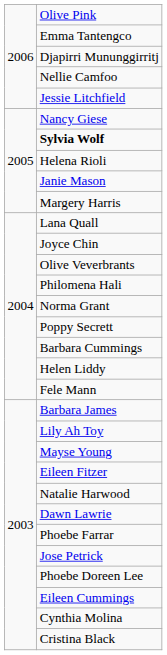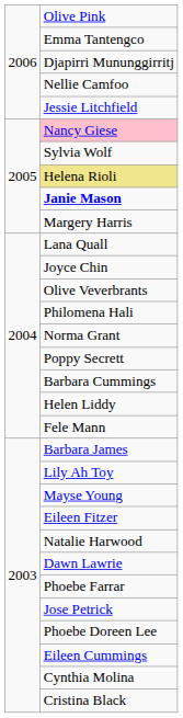Nancy Giese | column 2: no background -> pink background
Sylvia Wolf | column 2: bold -> normal
Helena Rioli | column 2: no background -> khaki background
Janie Mason | column 2: normal -> bold
